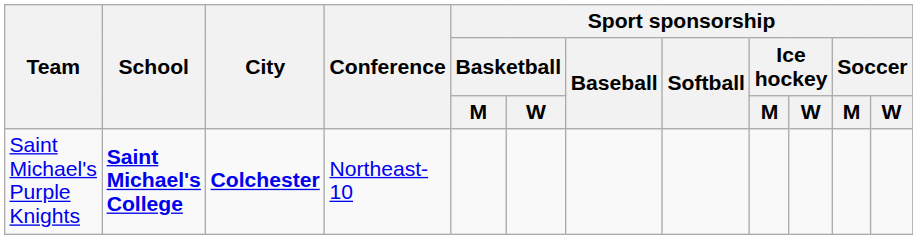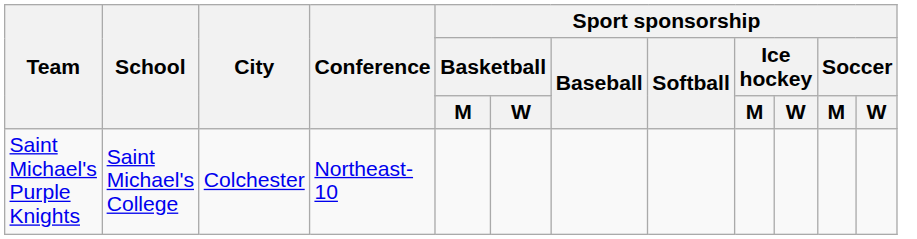Saint Michael's Purple Knights | School: bold -> normal
Saint Michael's Purple Knights | City: bold -> normal
